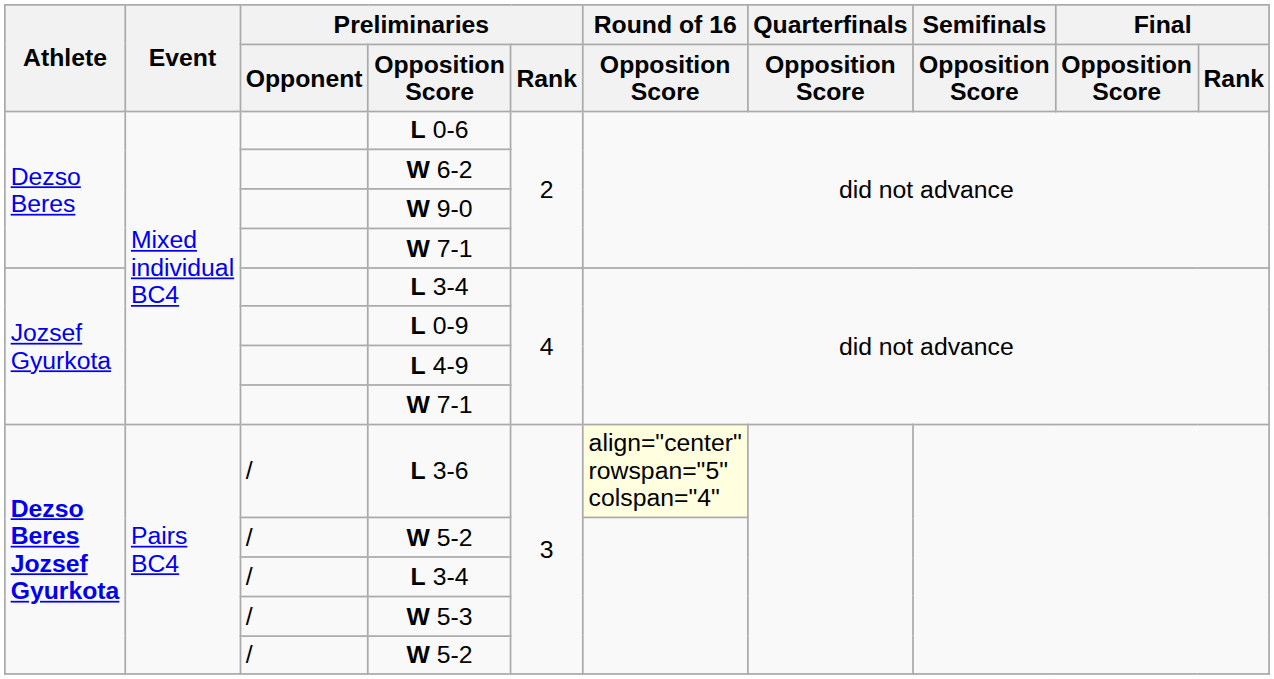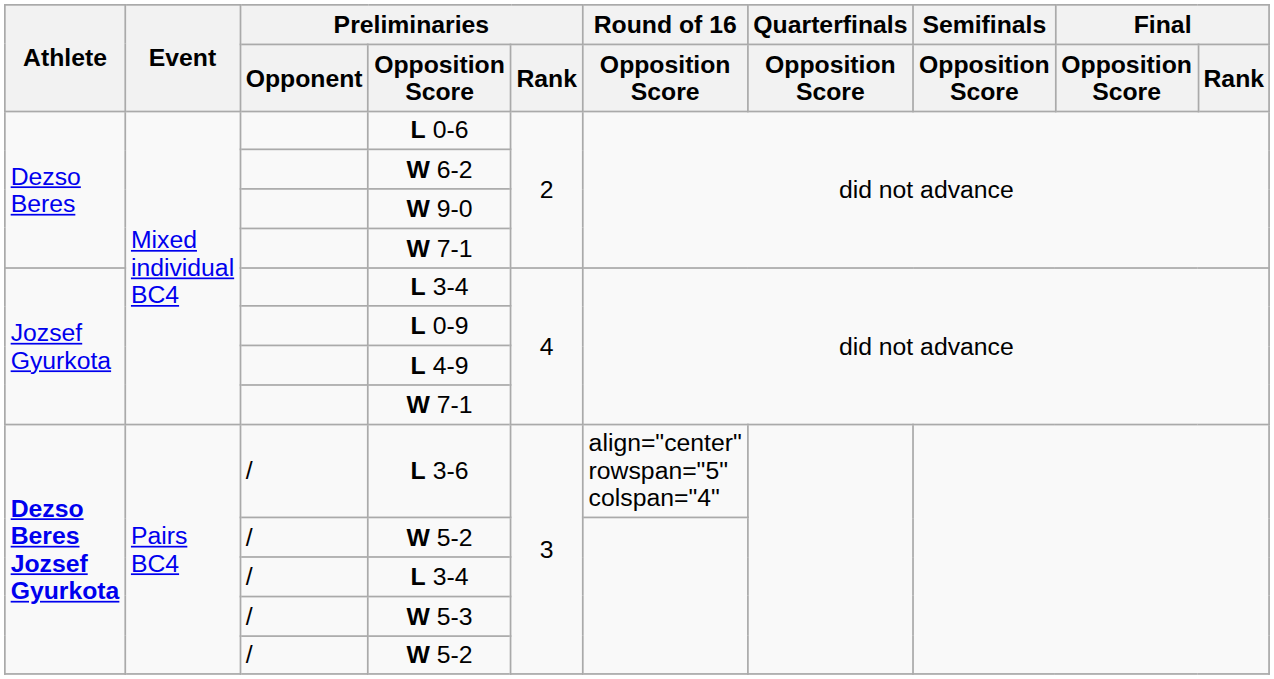L 3-6 | Round of 16 / Opposition Score: lightyellow background -> no background
